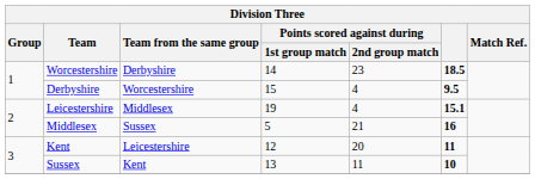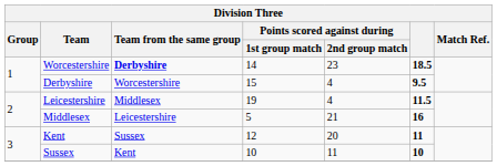row 4 | Team from the same group: normal -> bold
row 6 | column 6: 15.1 -> 11.5
row 7 | Team from the same group: Sussex -> Leicestershire
row 8 | Team from the same group: Leicestershire -> Sussex
row 9 | Points scored against during / 1st group match: 13 -> 10
